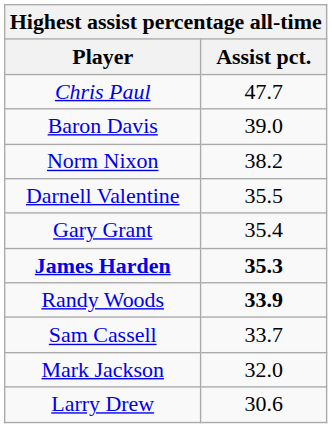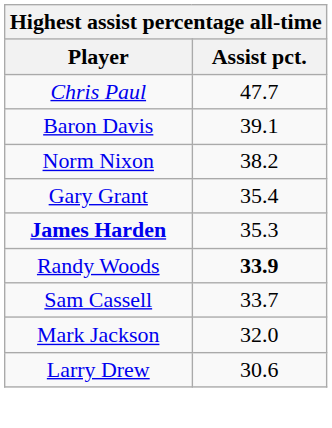Baron Davis | Assist pct.: 39.0 -> 39.1
- row: Darnell Valentine | 35.5
James Harden | Assist pct.: bold -> normal
